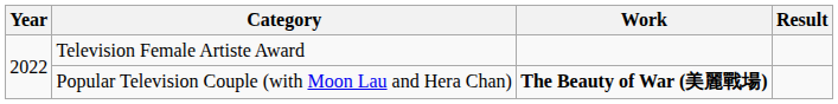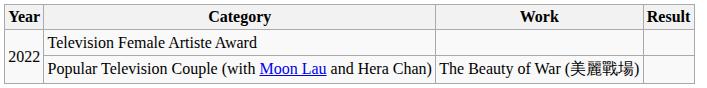Popular Television Couple (with Moon Lau and Hera Chan) | Work: bold -> normal
